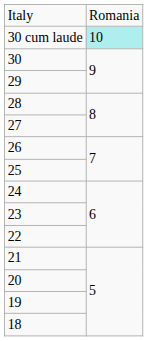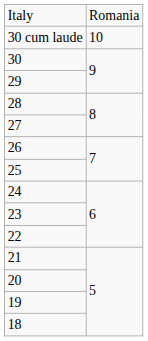30 cum laude | column 2: paleturquoise background -> no background
